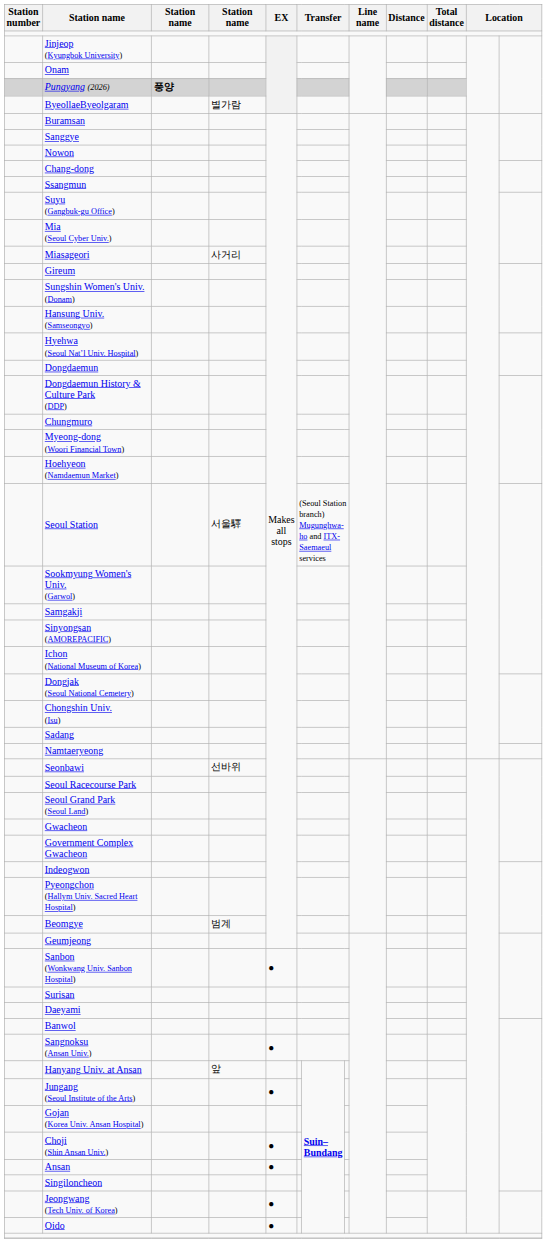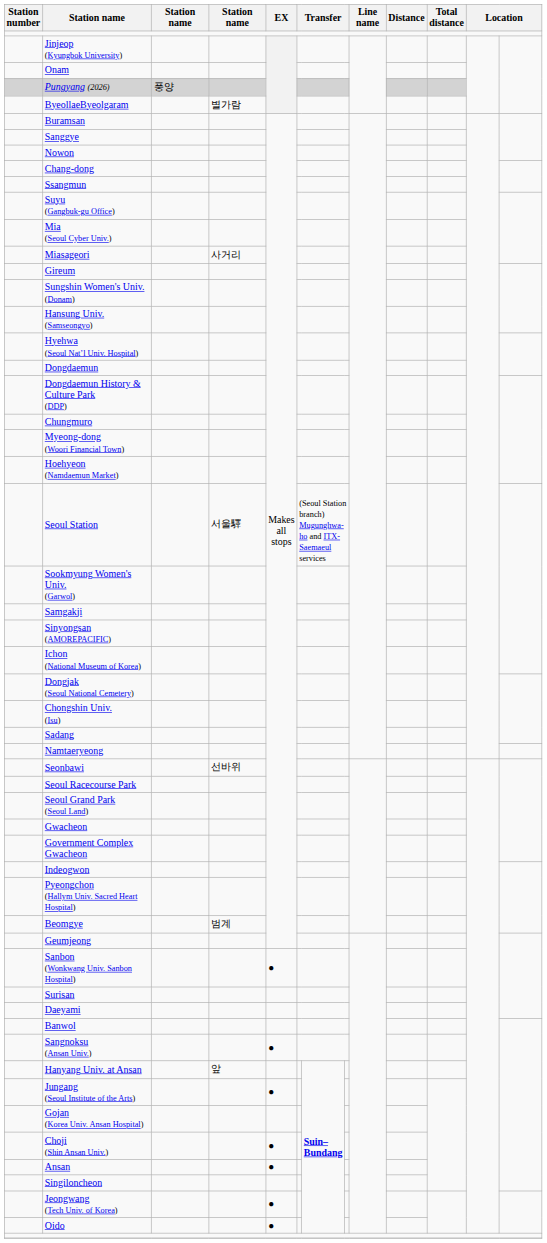Pungyang (2026) | column 3: bold -> normal
